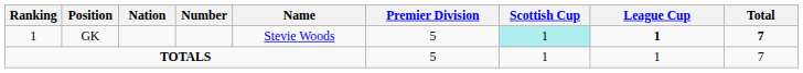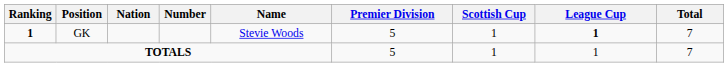row 2 | Ranking: normal -> bold
row 2 | Scottish Cup: paleturquoise background -> no background
row 2 | Total: bold -> normal
